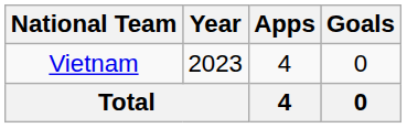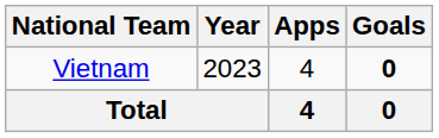Vietnam | Goals: normal -> bold
